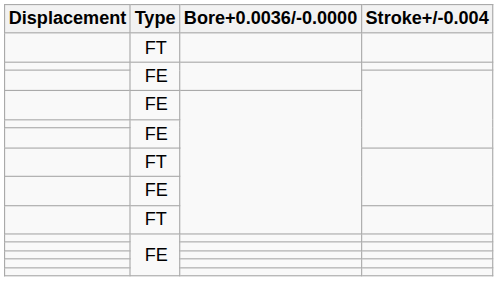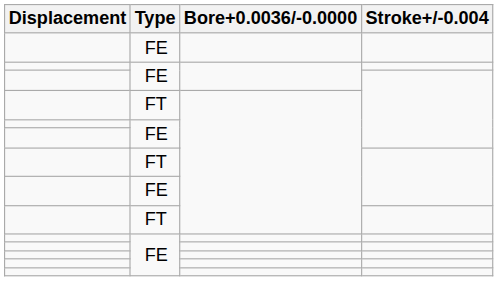row 2 | Type: FT -> FE
row 5 | Type: FE -> FT
